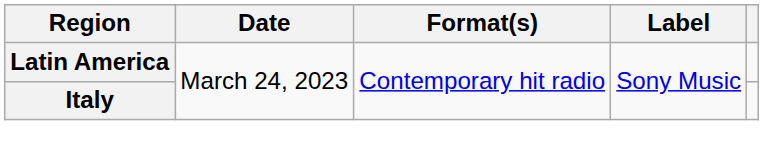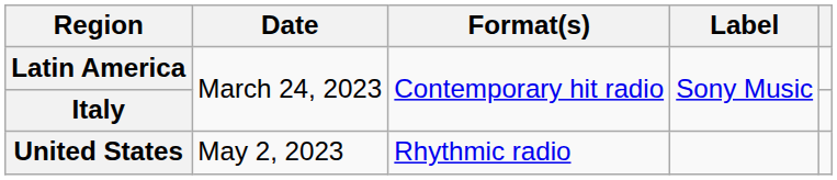+ row: United States | May 2, 2023 | Rhythmic radio
